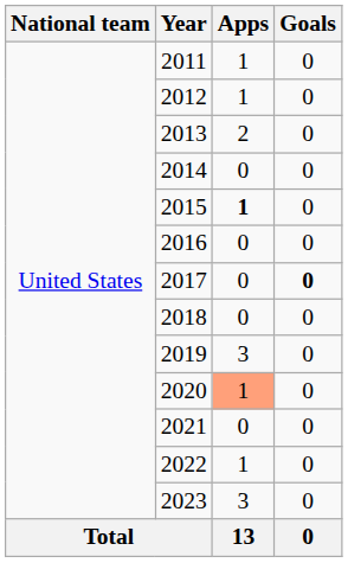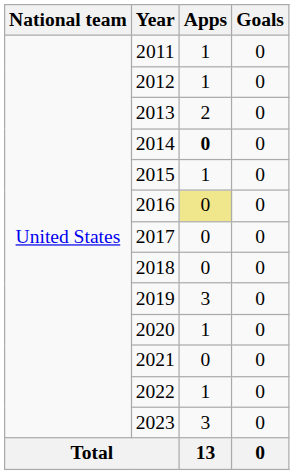2014 | Apps: normal -> bold
2015 | Apps: bold -> normal
2016 | Apps: no background -> khaki background
2017 | Goals: bold -> normal
2020 | Apps: lightsalmon background -> no background
